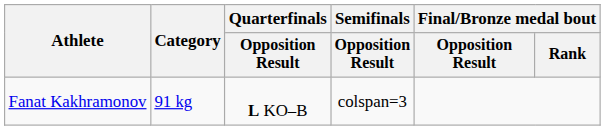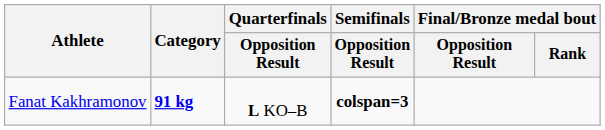Fanat Kakhramonov | Category: normal -> bold
Fanat Kakhramonov | Semifinals / Opposition Result: normal -> bold
